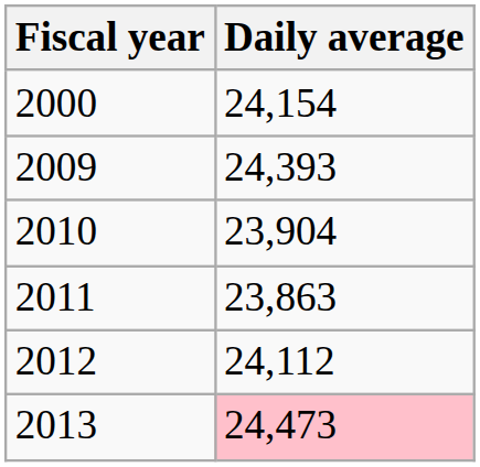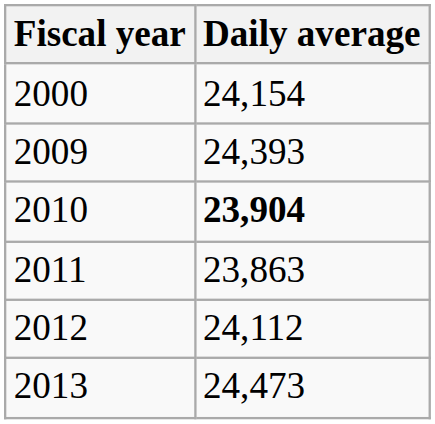2010 | Daily average: normal -> bold
2013 | Daily average: pink background -> no background
